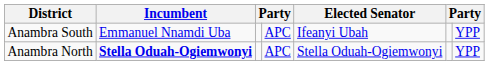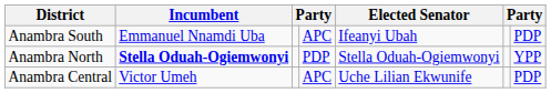Anambra South | column 7: YPP -> PDP
Anambra North | column 4: APC -> PDP
+ row: Anambra Central | Victor Umeh | APC | Uche Lilian Ekwunife | PDP
